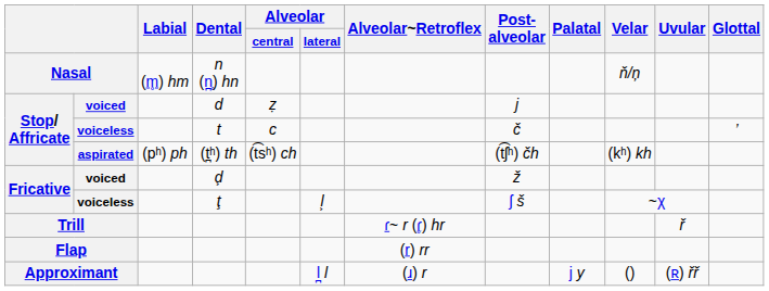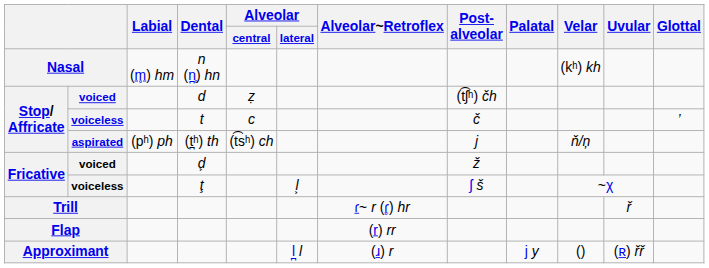Nasal | Velar: ň/ņ -> (kʰ) kh
voiced / d | Post- alveolar: j -> (t͡ʃʰ) čh
aspirated | Post- alveolar: (t͡ʃʰ) čh -> j
aspirated | Velar: (kʰ) kh -> ň/ņ
